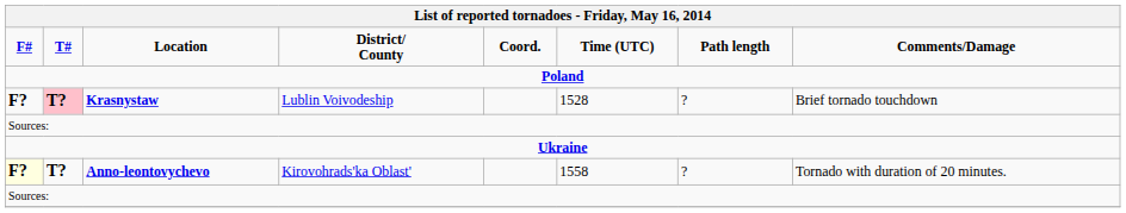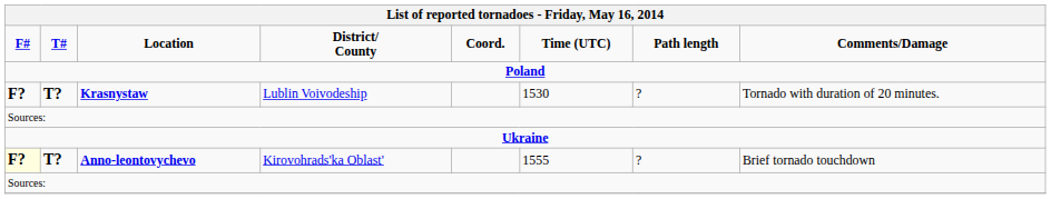Krasnystaw | T#: pink background -> no background
Krasnystaw | Time (UTC): 1528 -> 1530
Krasnystaw | Comments/Damage: Brief tornado touchdown -> Tornado with duration of 20 minutes.
Anno-leontovychevo | Time (UTC): 1558 -> 1555
Anno-leontovychevo | Comments/Damage: Tornado with duration of 20 minutes. -> Brief tornado touchdown
